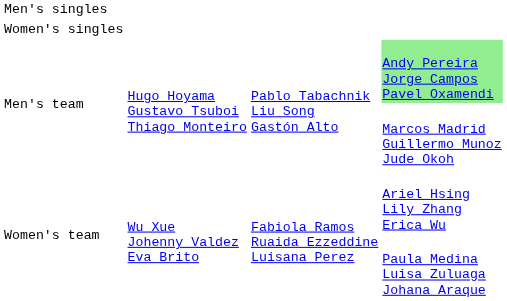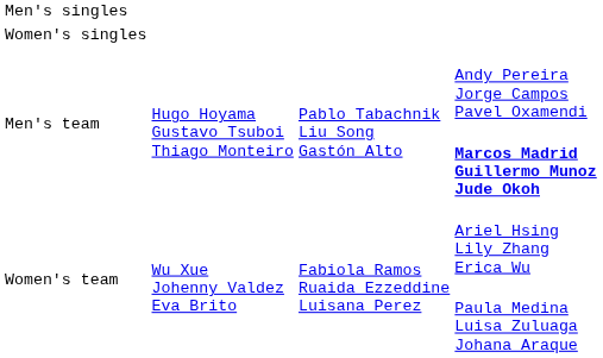Andy Pereira Jorge Campos Pavel Oxamendi | column 4: lightgreen background -> no background
Marcos Madrid Guillermo Munoz Jude Okoh | column 4: normal -> bold
